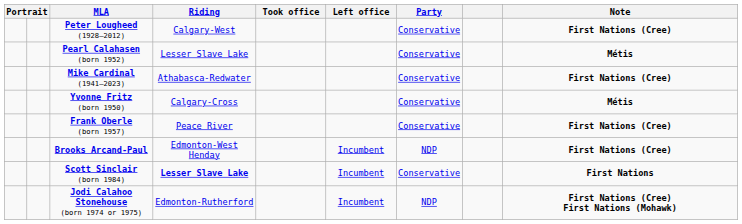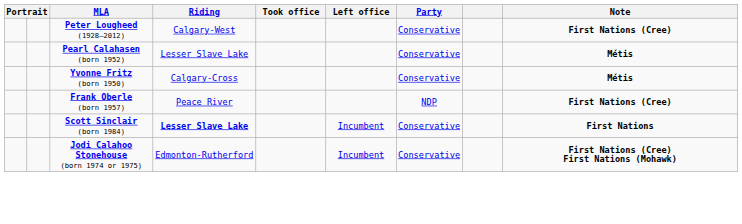- row: Mike Cardinal (1941–2023) | Athabasca-Redwater | Conservative | First Nations (Cree)
Frank Oberle (born 1957) | Party: Conservative -> NDP
- row: Brooks Arcand-Paul | Edmonton-West Henday | Incumbent | NDP | First Nations (Cree)
Jodi Calahoo Stonehouse (born 1974 or 1975) | Party: NDP -> Conservative
